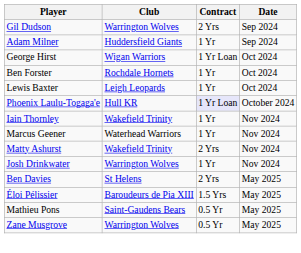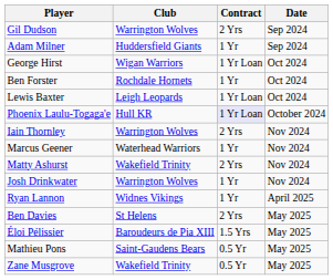Lewis Baxter | Contract: 1 Yr -> 1 Yr Loan
Iain Thornley | Club: Wakefield Trinity -> Warrington Wolves
Iain Thornley | Contract: 1 Yr -> 2 Yrs
+ row: Ryan Lannon | Widnes Vikings | 1 Yr | April 2025
Zane Musgrove | Club: Warrington Wolves -> Wakefield Trinity
